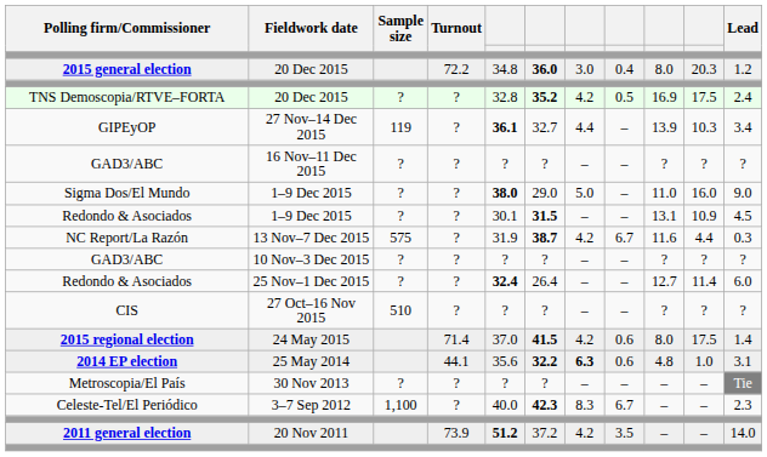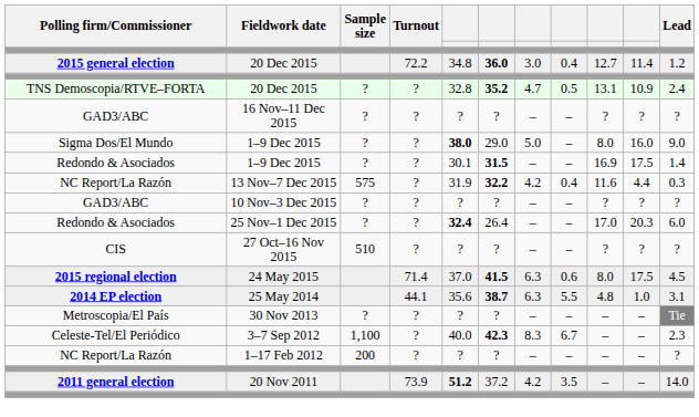2015 general election / 20 Dec 2015 | column 9: 8.0 -> 12.7
2015 general election / 20 Dec 2015 | column 10: 20.3 -> 11.4
TNS Demoscopia/RTVE–FORTA / 20 Dec 2015 | column 7: 4.2 -> 4.7
TNS Demoscopia/RTVE–FORTA / 20 Dec 2015 | column 9: 16.9 -> 13.1
TNS Demoscopia/RTVE–FORTA / 20 Dec 2015 | column 10: 17.5 -> 10.9
- row: GIPEyOP | 27 Nov–14 Dec 2015 | 119 | ? | 36.1 | 32.7 | 4.4 | – | 13.9 | 10.3 | 3.4
Sigma Dos/El Mundo / 1–9 Dec 2015 | column 9: 11.0 -> 8.0
Redondo & Asociados / 1–9 Dec 2015 | column 9: 13.1 -> 16.9
Redondo & Asociados / 1–9 Dec 2015 | column 10: 10.9 -> 17.5
Redondo & Asociados / 1–9 Dec 2015 | Lead: 4.5 -> 1.4
13 Nov–7 Dec 2015 | column 6: 38.7 -> 32.2
13 Nov–7 Dec 2015 | column 8: 6.7 -> 0.4
25 Nov–1 Dec 2015 | column 9: 12.7 -> 17.0
25 Nov–1 Dec 2015 | column 10: 11.4 -> 20.3
24 May 2015 | column 7: 4.2 -> 6.3
24 May 2015 | Lead: 1.4 -> 4.5
25 May 2014 | column 6: 32.2 -> 38.7
25 May 2014 | column 7: bold -> normal
25 May 2014 | column 8: 0.6 -> 5.5
+ row: NC Report/La Razón | 1–17 Feb 2012 | 200 | ? | ? | ? | – | – | – | – | ?
